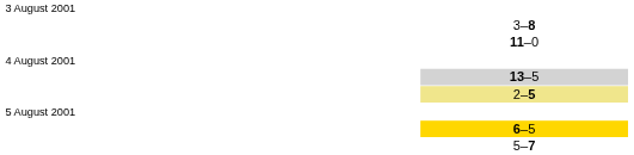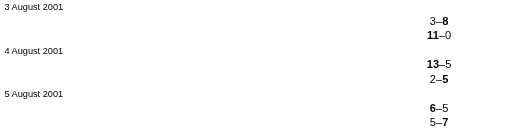13–5 | column 2: lightgrey background -> no background
2–5 | column 2: khaki background -> no background
6–5 | column 2: gold background -> no background
